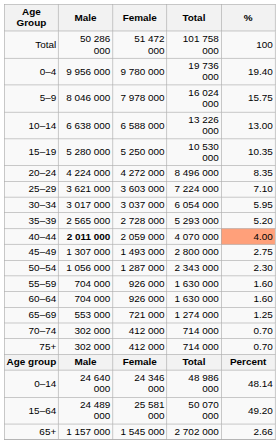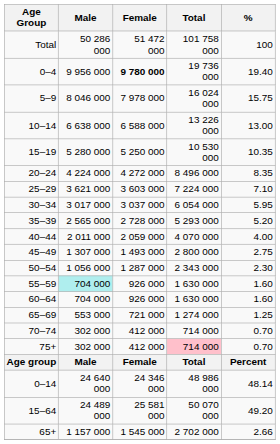0–4 | Female: normal -> bold
40–44 | Male: bold -> normal
40–44 | %: lightsalmon background -> no background
55–59 | Male: no background -> paleturquoise background
75+ | Total: no background -> pink background
